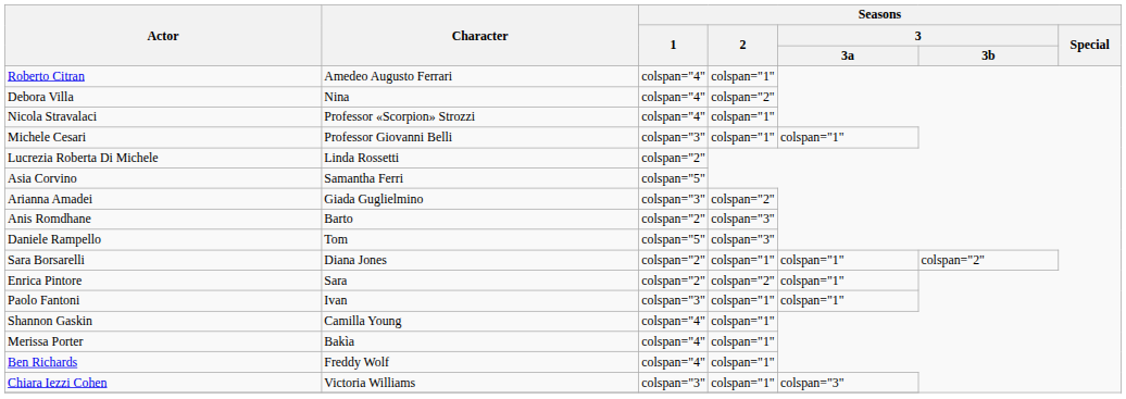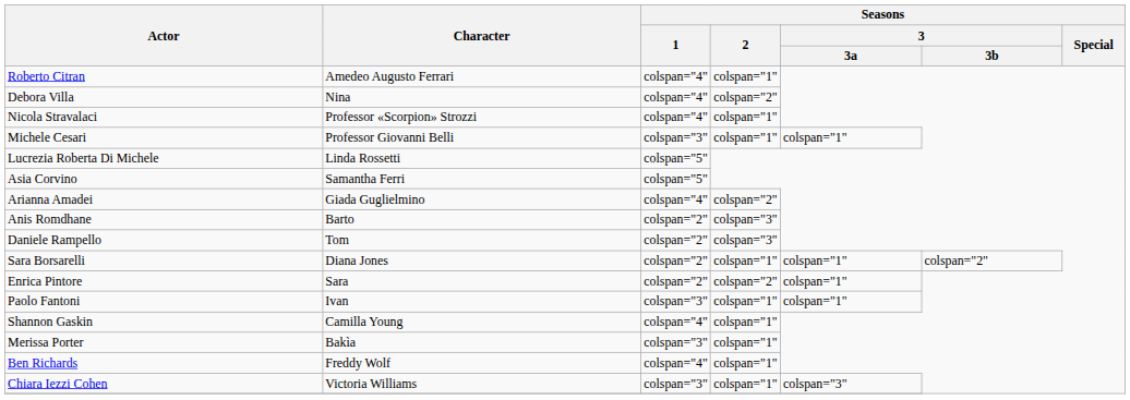Lucrezia Roberta Di Michele | Seasons / 1: colspan="2" -> colspan="5"
Arianna Amadei | Seasons / 1: colspan="3" -> colspan="4"
Daniele Rampello | Seasons / 1: colspan="5" -> colspan="2"
Merissa Porter | Seasons / 1: colspan="4" -> colspan="3"
